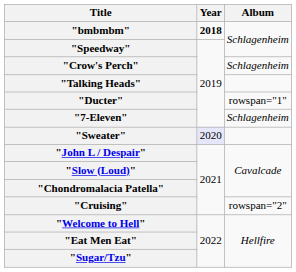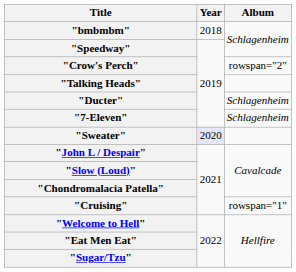"bmbmbm" | Year: bold -> normal
"Crow's Perch" | Album: Schlagenheim -> rowspan="2"
"Ducter" | Album: rowspan="1" -> Schlagenheim
"Cruising" | Album: rowspan="2" -> rowspan="1"
